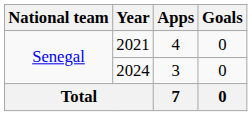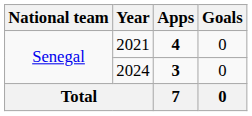2021 | Apps: normal -> bold
2024 | Apps: normal -> bold
